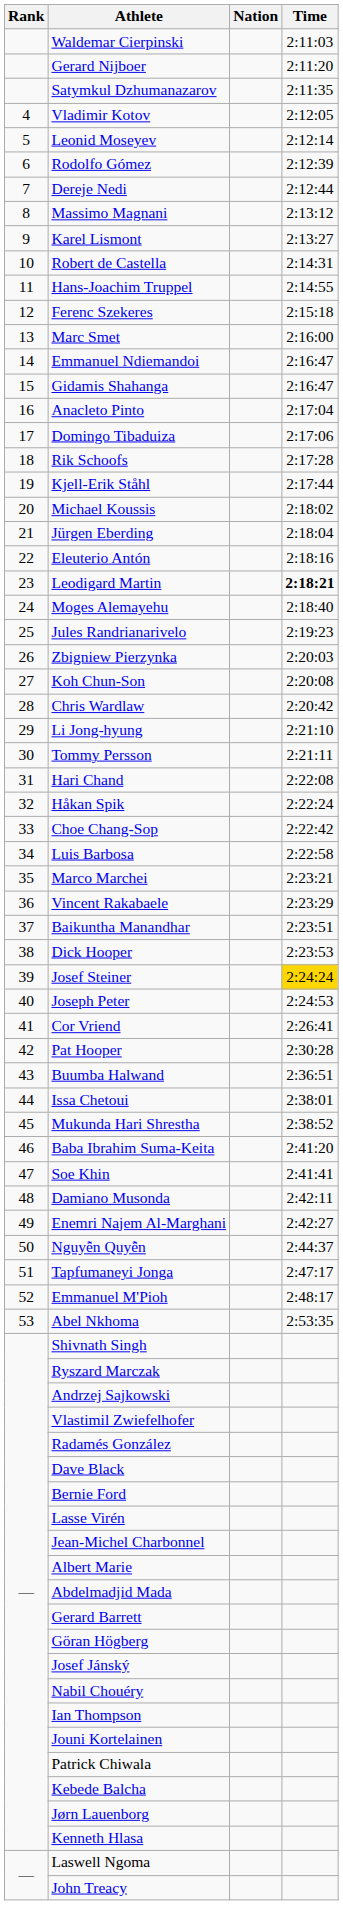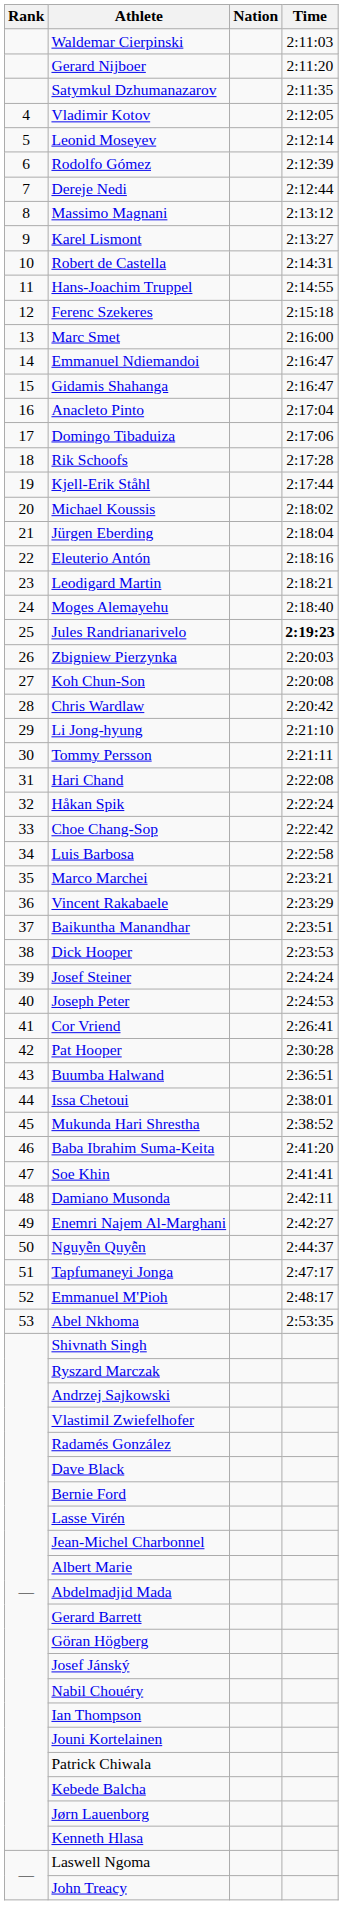Leodigard Martin | Time: bold -> normal
Jules Randrianarivelo | Time: normal -> bold
Josef Steiner | Time: gold background -> no background
